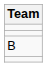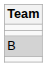row 4 | column 1: no background -> lightgrey background
